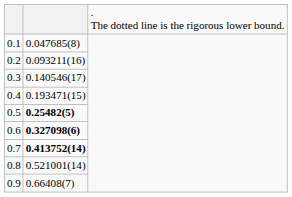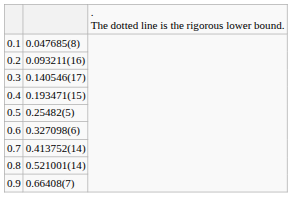0.5 | column 2: bold -> normal
0.6 | column 2: bold -> normal
0.7 | column 2: bold -> normal
